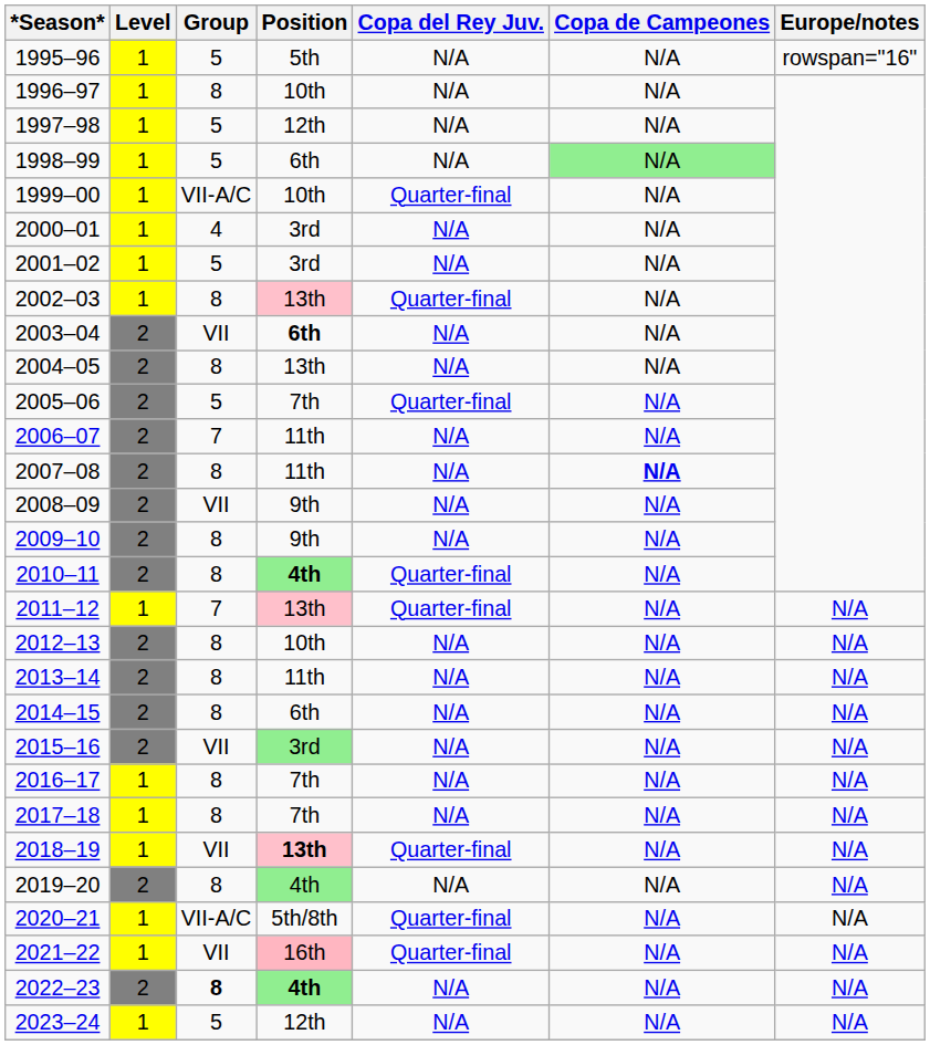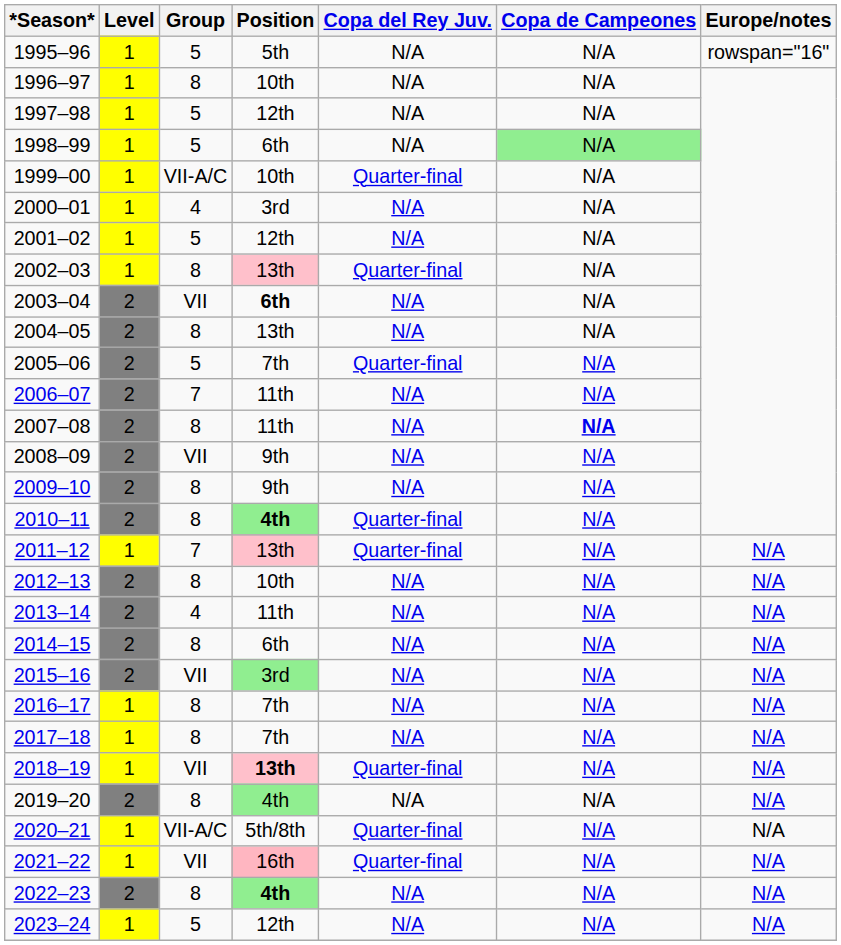2001–02 | Position: 3rd -> 12th
2013–14 | Group: 8 -> 4
2022–23 | Group: bold -> normal
